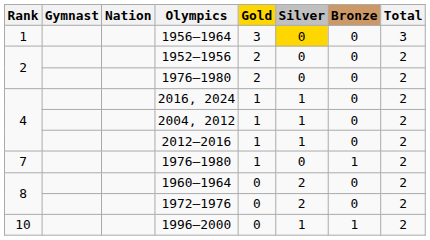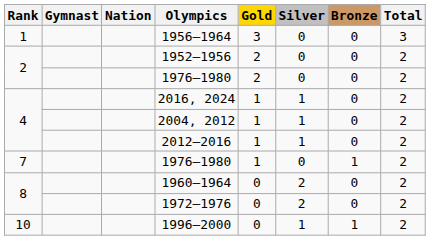1956–1964 | Silver: gold background -> no background
